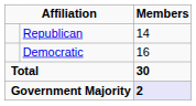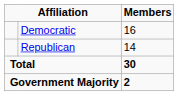rows swapped: Democratic <-> Republican
Government Majority | Members: lavender background -> no background
